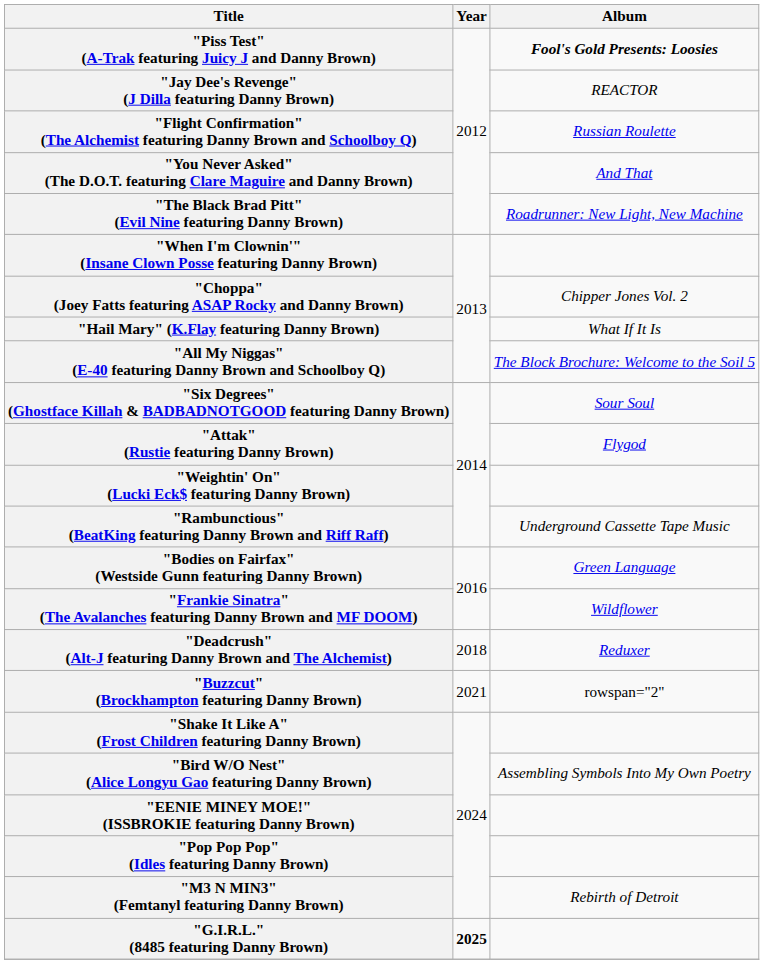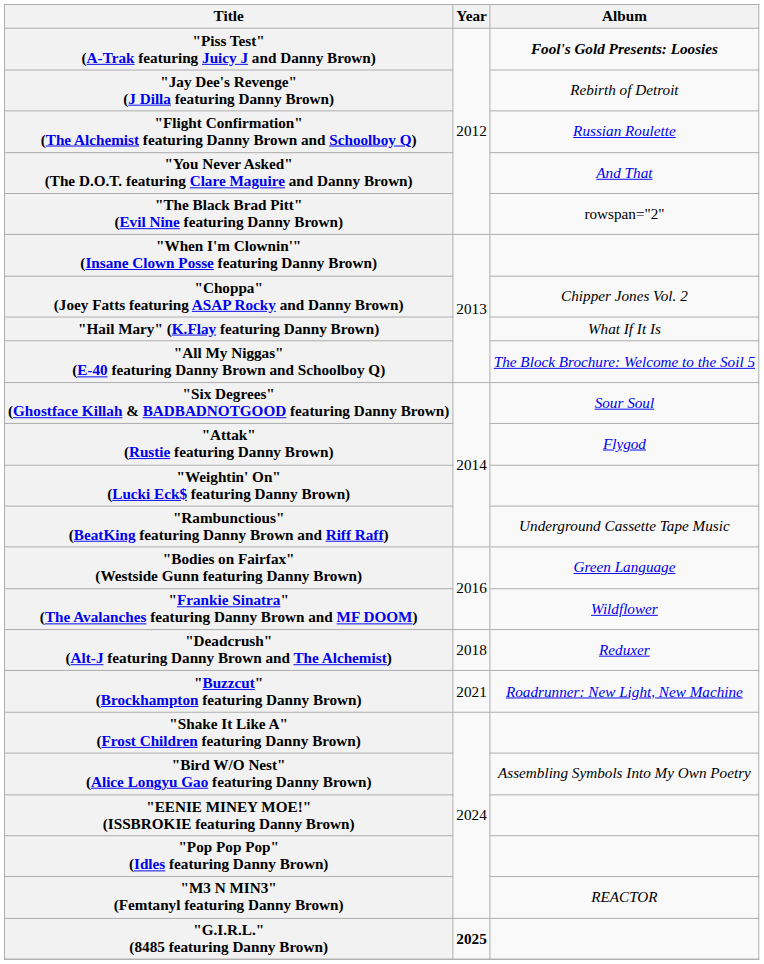"Jay Dee's Revenge" (J Dilla featuring Danny Brown) | Album: REACTOR -> Rebirth of Detroit
"The Black Brad Pitt" (Evil Nine featuring Danny Brown) | Album: Roadrunner: New Light, New Machine -> rowspan="2"
"Buzzcut" (Brockhampton featuring Danny Brown) | Album: rowspan="2" -> Roadrunner: New Light, New Machine
"M3 N MIN3" (Femtanyl featuring Danny Brown) | Album: Rebirth of Detroit -> REACTOR
